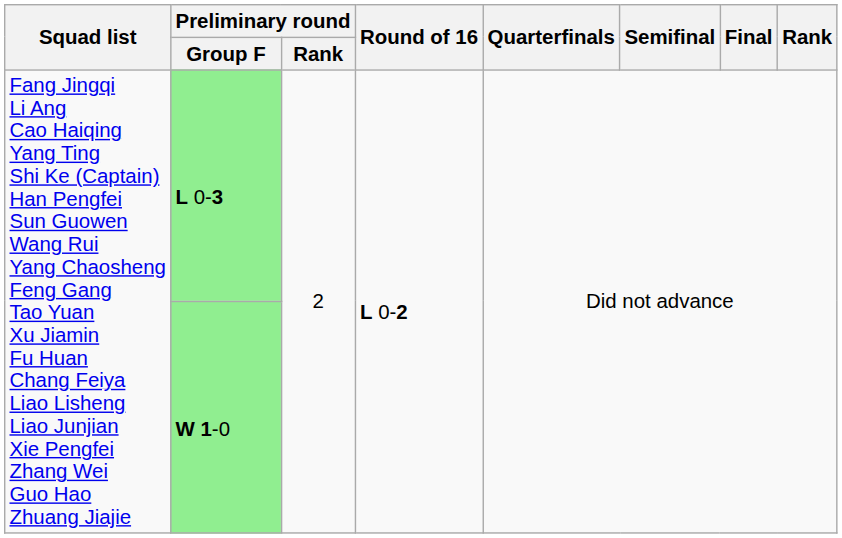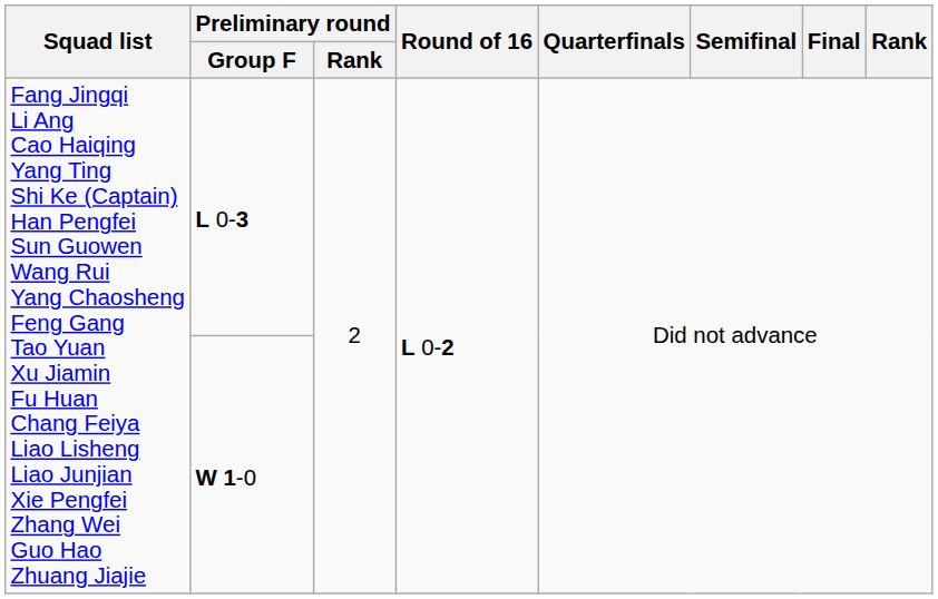L 0-3 | Preliminary round / Group F: lightgreen background -> no background
W 1-0 | Preliminary round / Group F: lightgreen background -> no background
